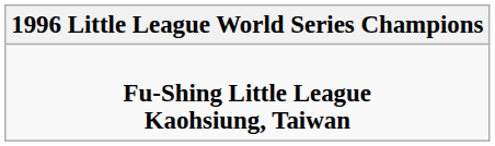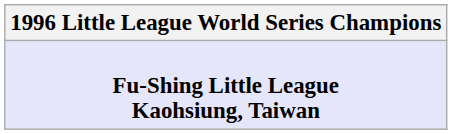row 2 | column 1: no background -> lavender background
